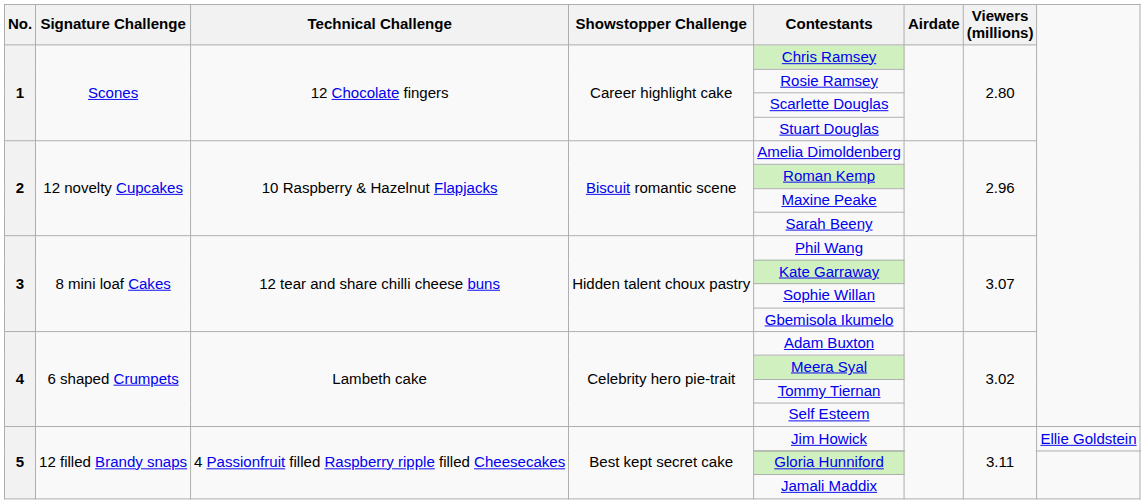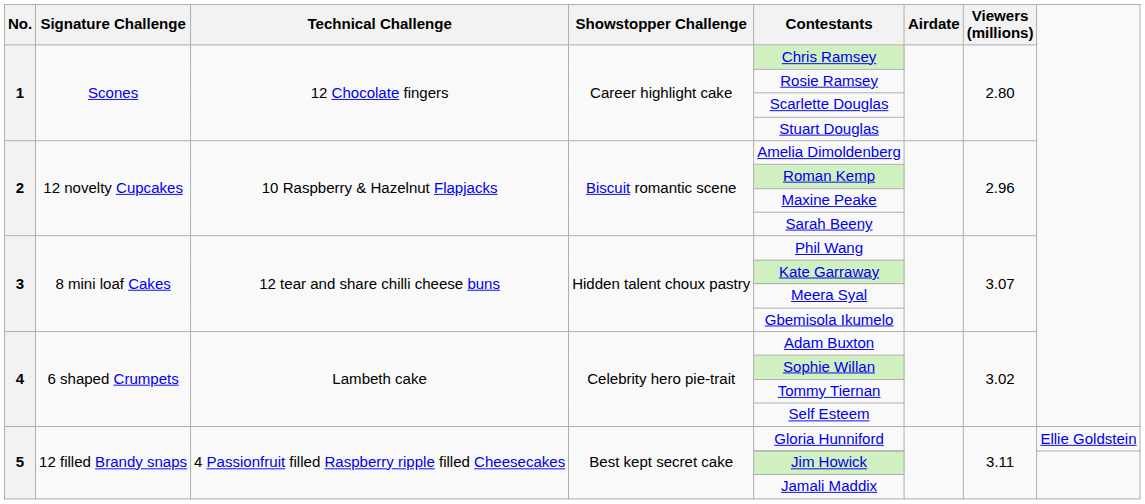row 12 | Contestants: Sophie Willan -> Meera Syal
row 15 | Contestants: Meera Syal -> Sophie Willan
row 18 | Contestants: Jim Howick -> Gloria Hunniford
row 19 | Contestants: Gloria Hunniford -> Jim Howick
